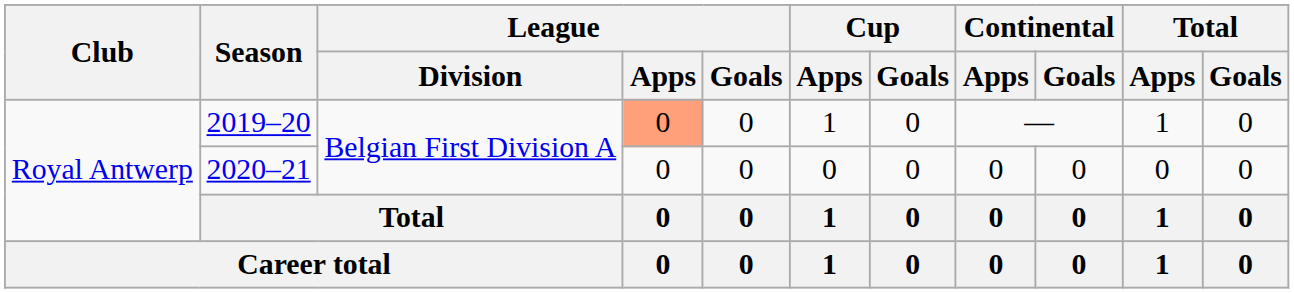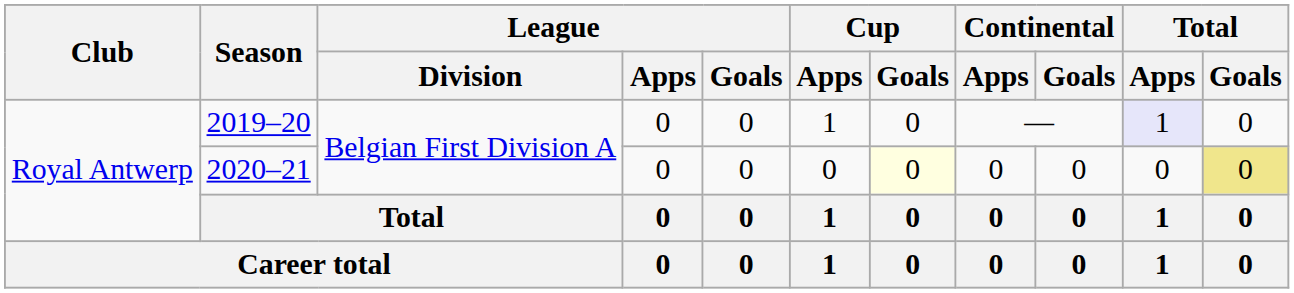2019–20 | League / Apps: lightsalmon background -> no background
2019–20 | Total / Apps: no background -> lavender background
2020–21 | Cup / Goals: no background -> lightyellow background
2020–21 | Total / Goals: no background -> khaki background
